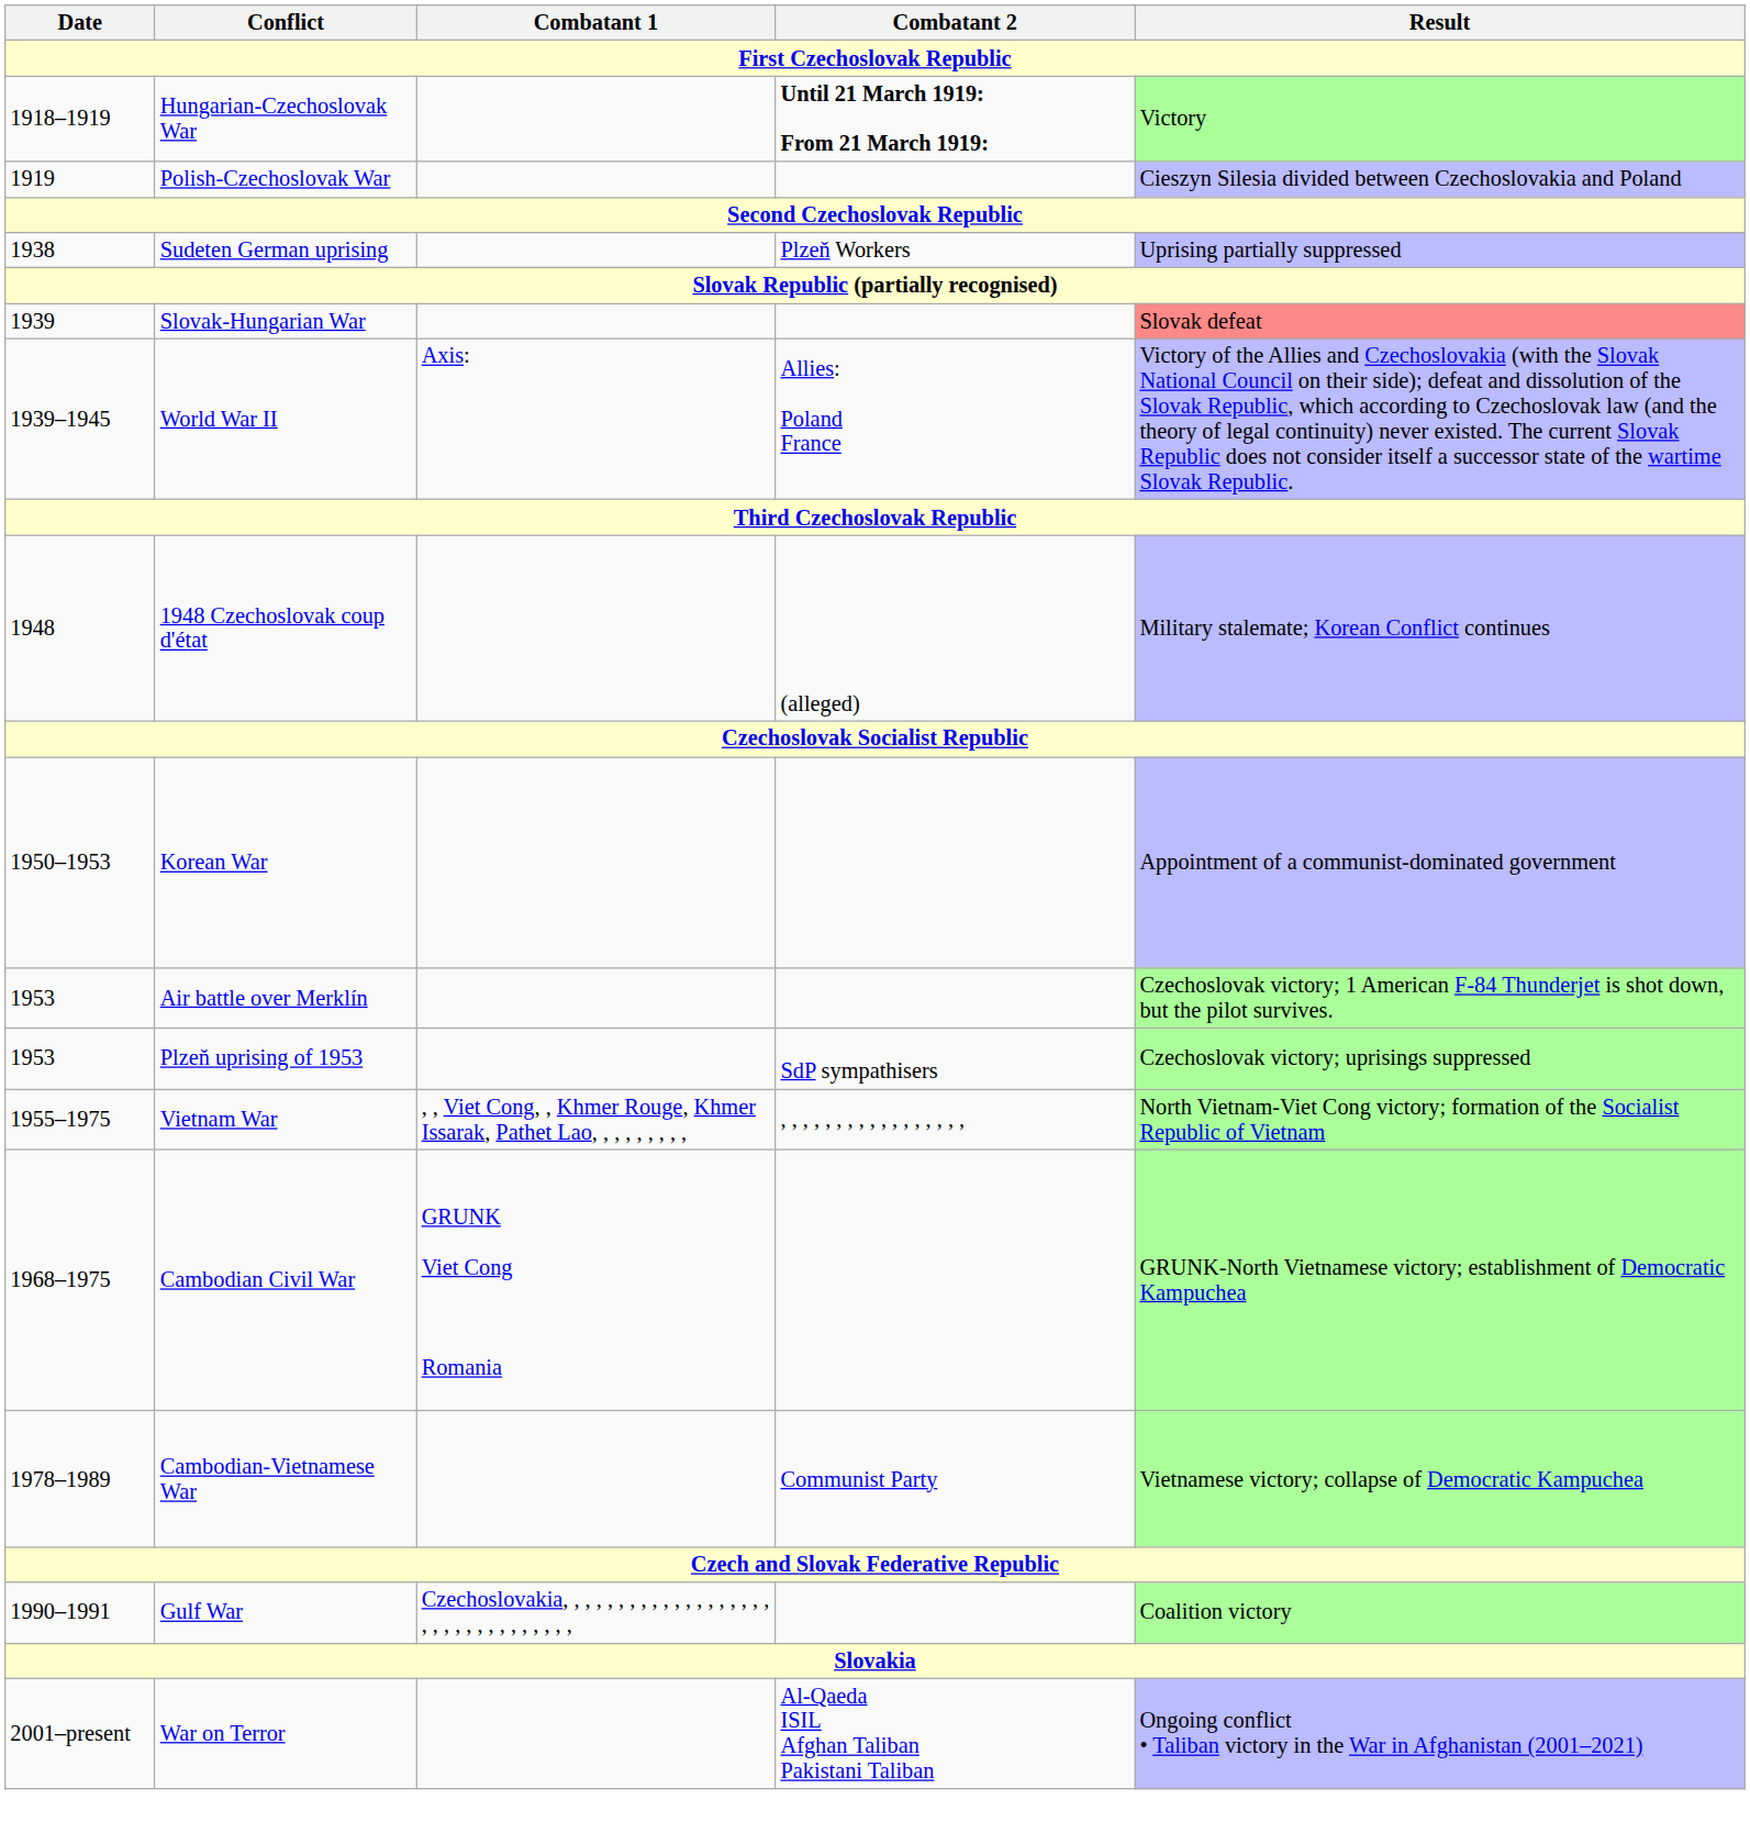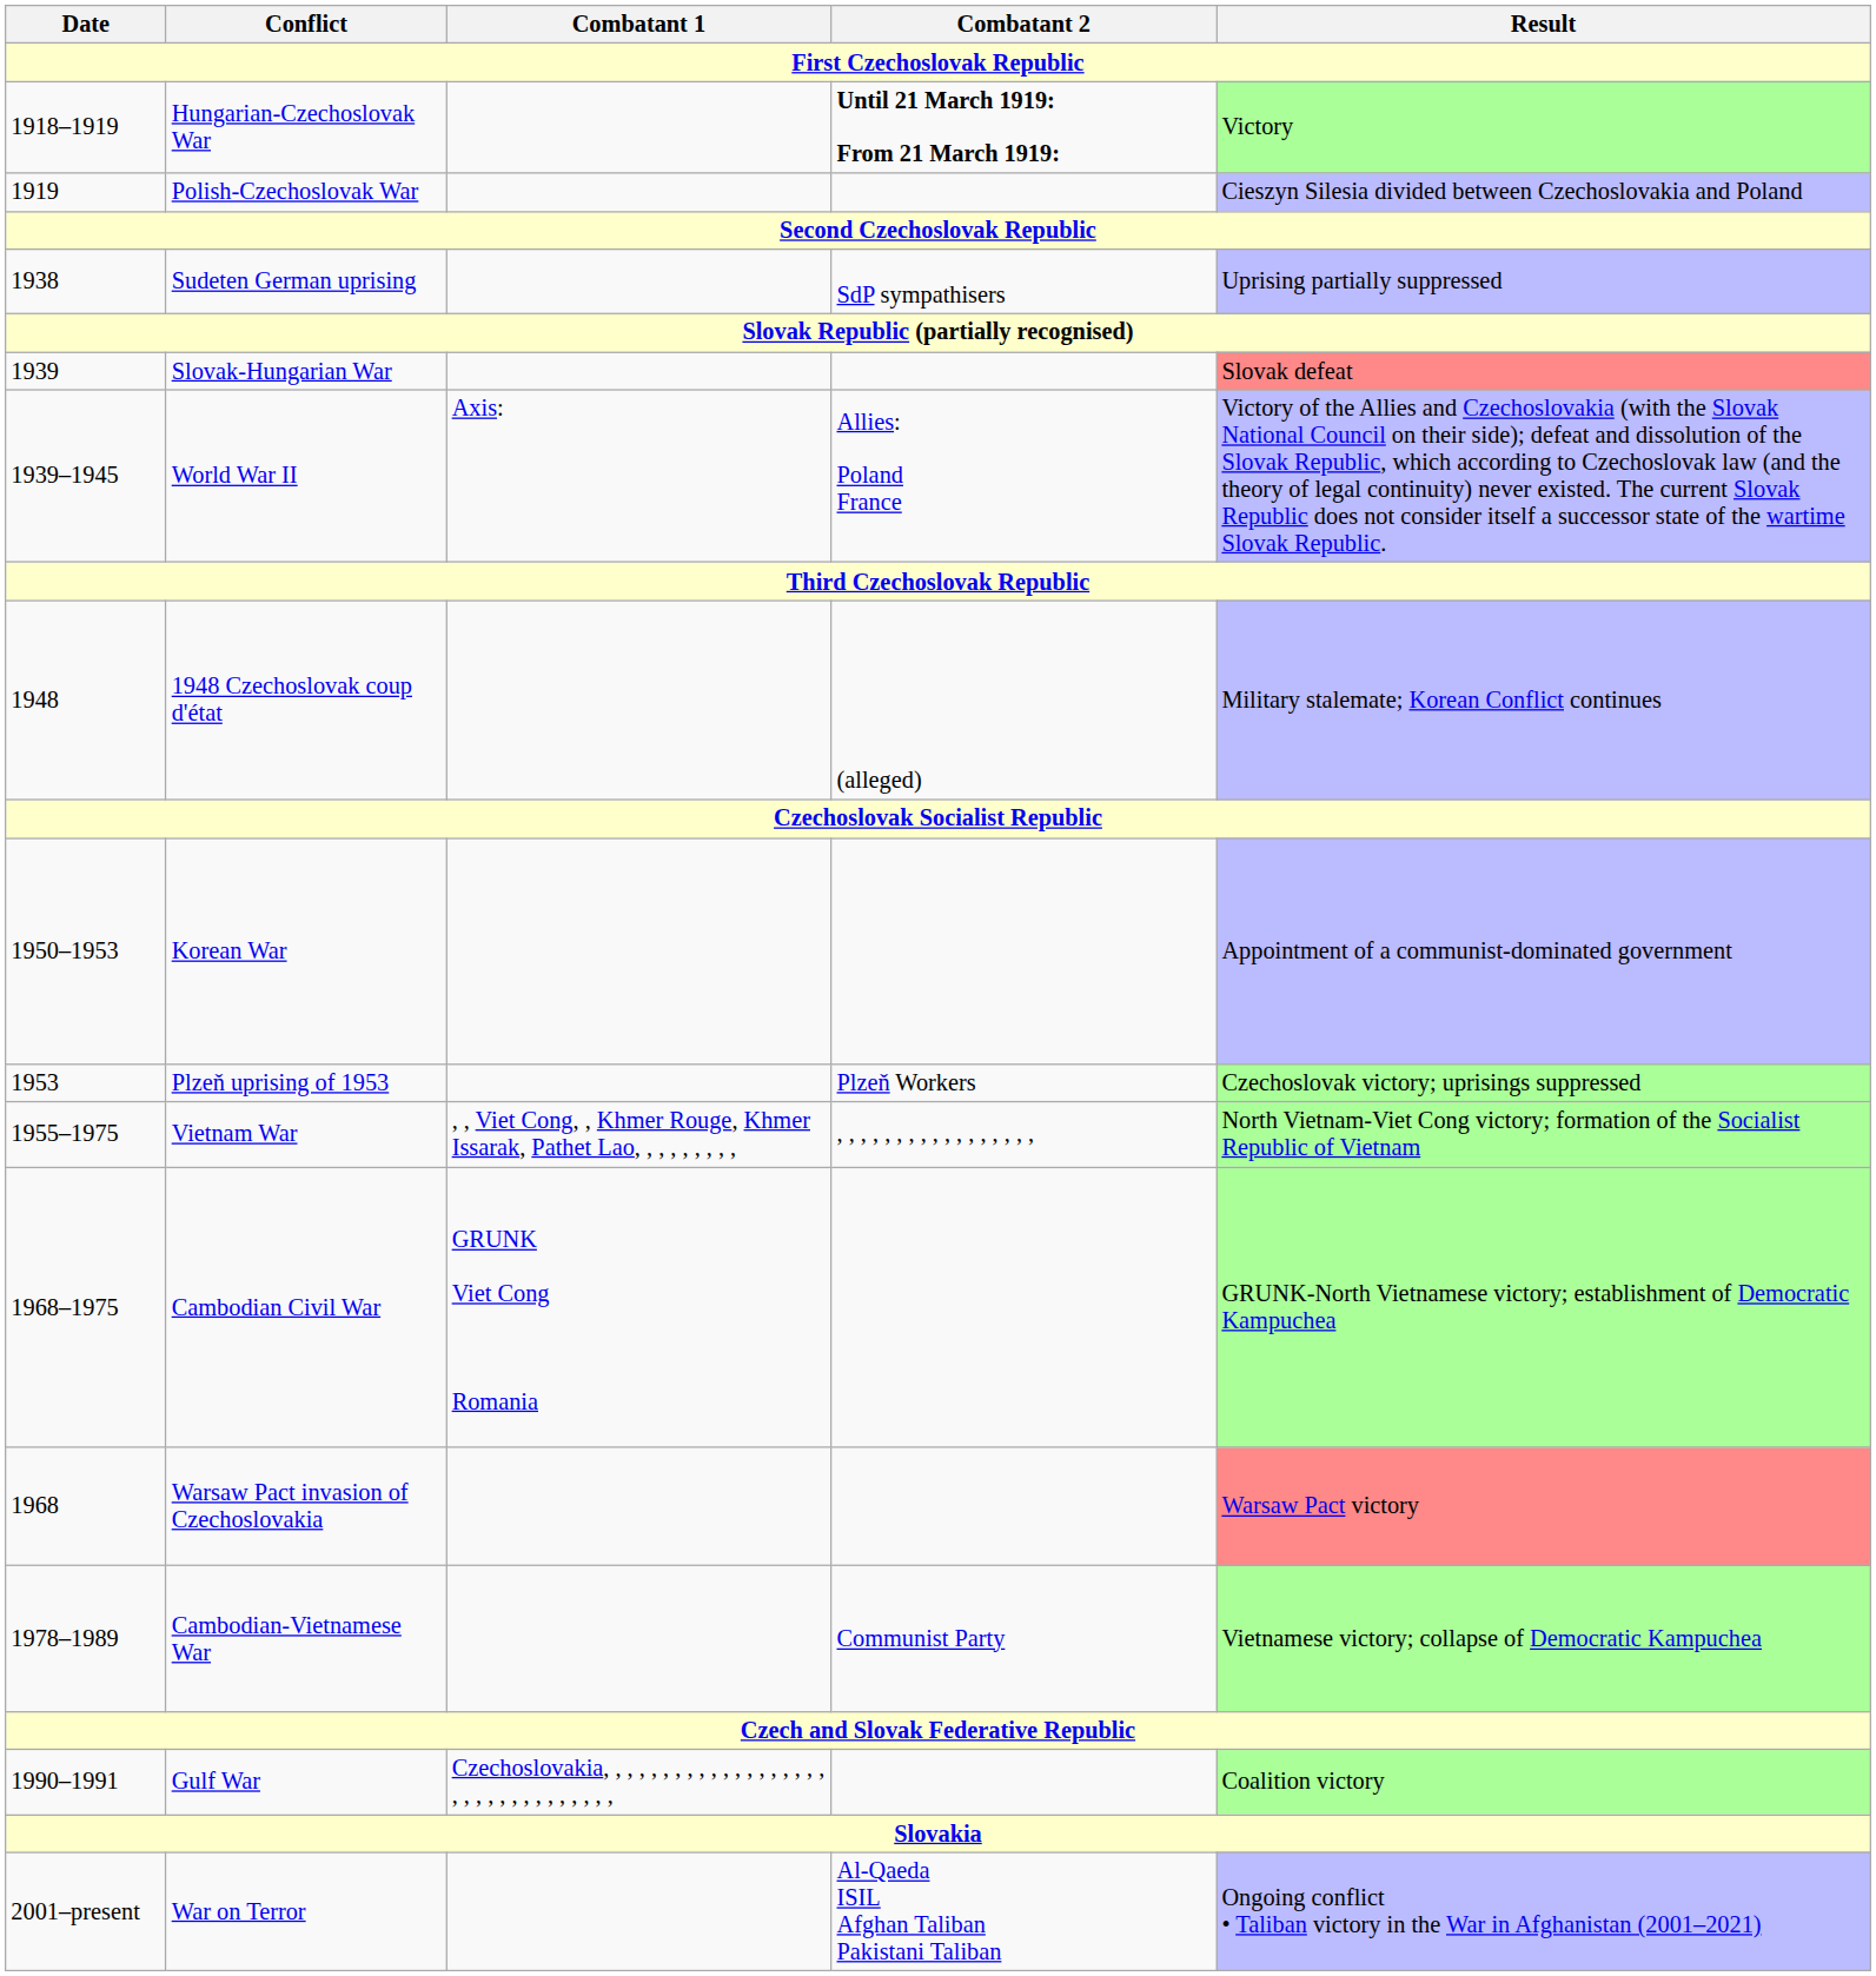Sudeten German uprising | Combatant 2: Plzeň Workers -> SdP sympathisers
- row: 1953 | Air battle over Merklín | Czechoslovak victory; 1 American F-84 Thunderjet is shot down, but the pilot survives.
Plzeň uprising of 1953 | Combatant 2: SdP sympathisers -> Plzeň Workers
+ row: 1968 | Warsaw Pact invasion of Czechoslovakia | Warsaw Pact victory
